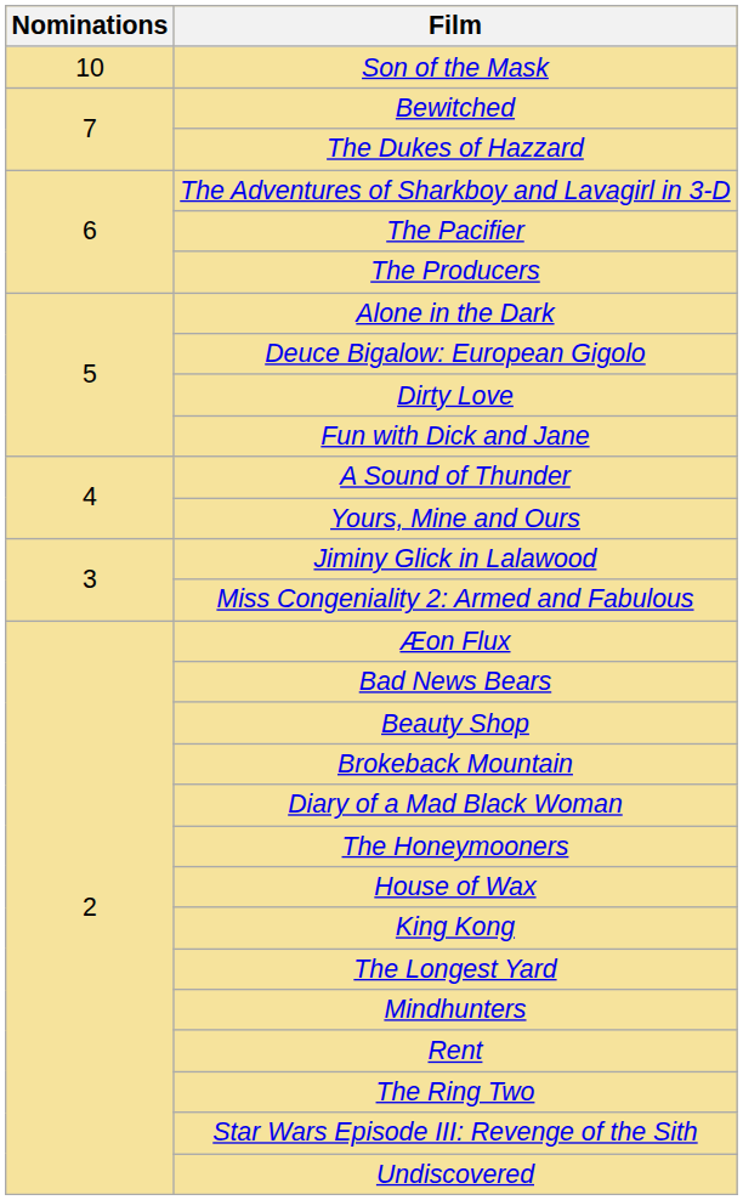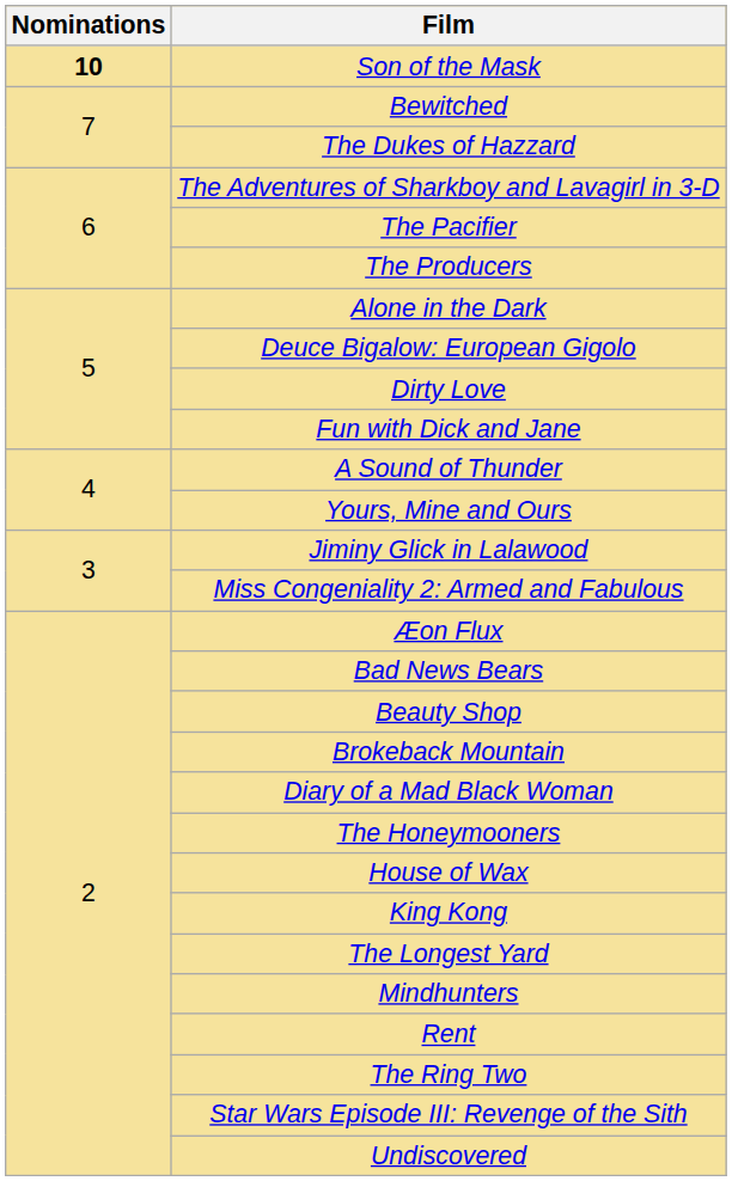Son of the Mask | Nominations: normal -> bold
